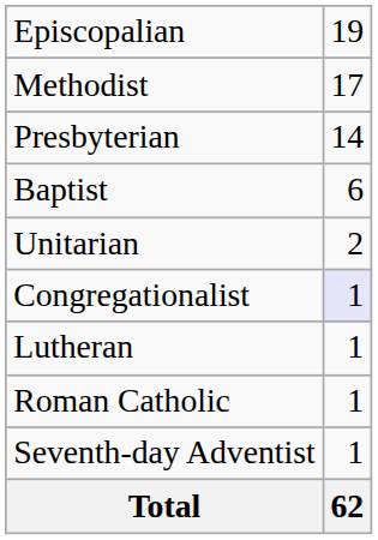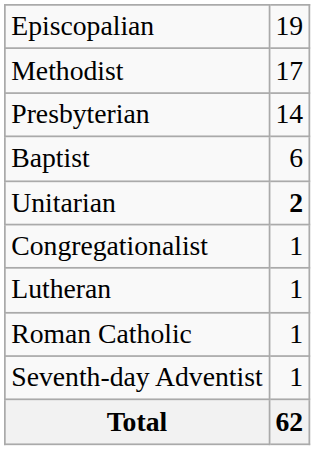Unitarian | column 2: normal -> bold
Congregationalist | column 2: lavender background -> no background
